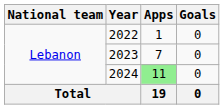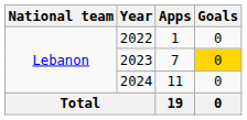2023 | Goals: no background -> gold background
2024 | Apps: lightgreen background -> no background
